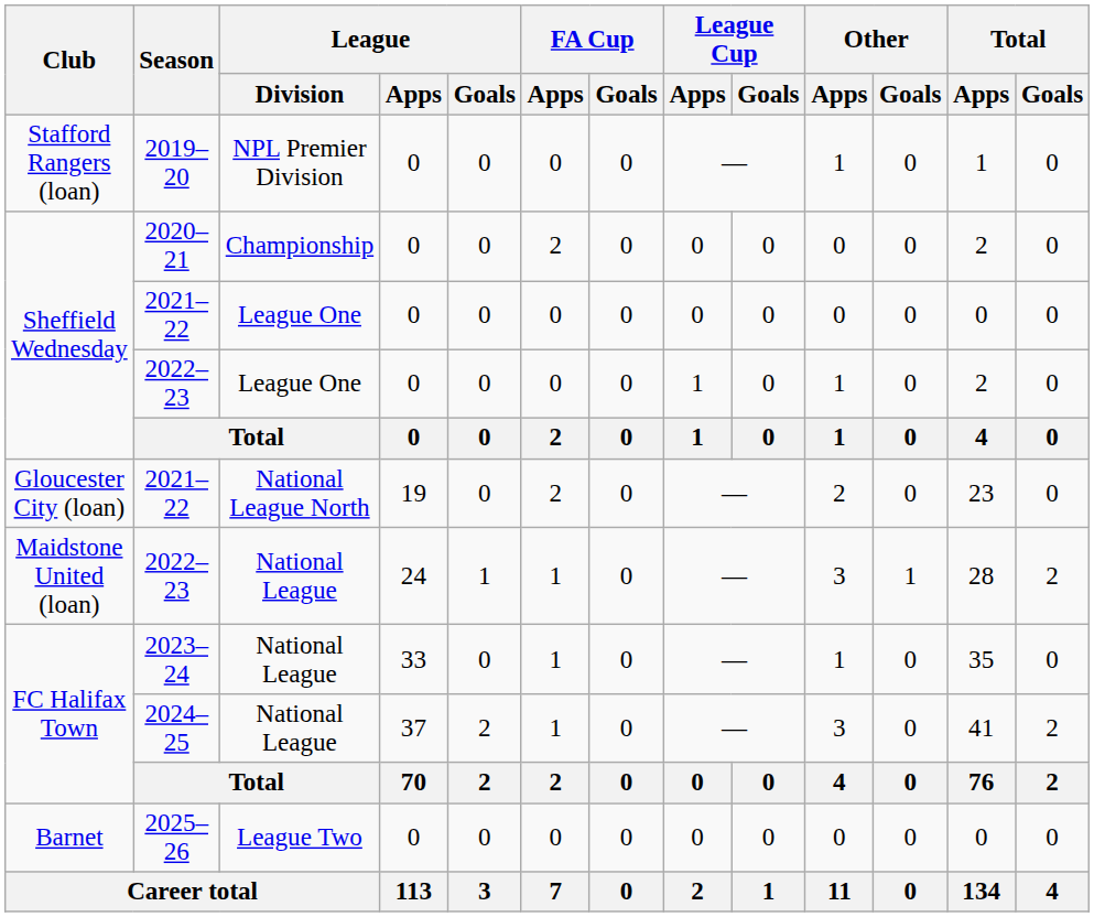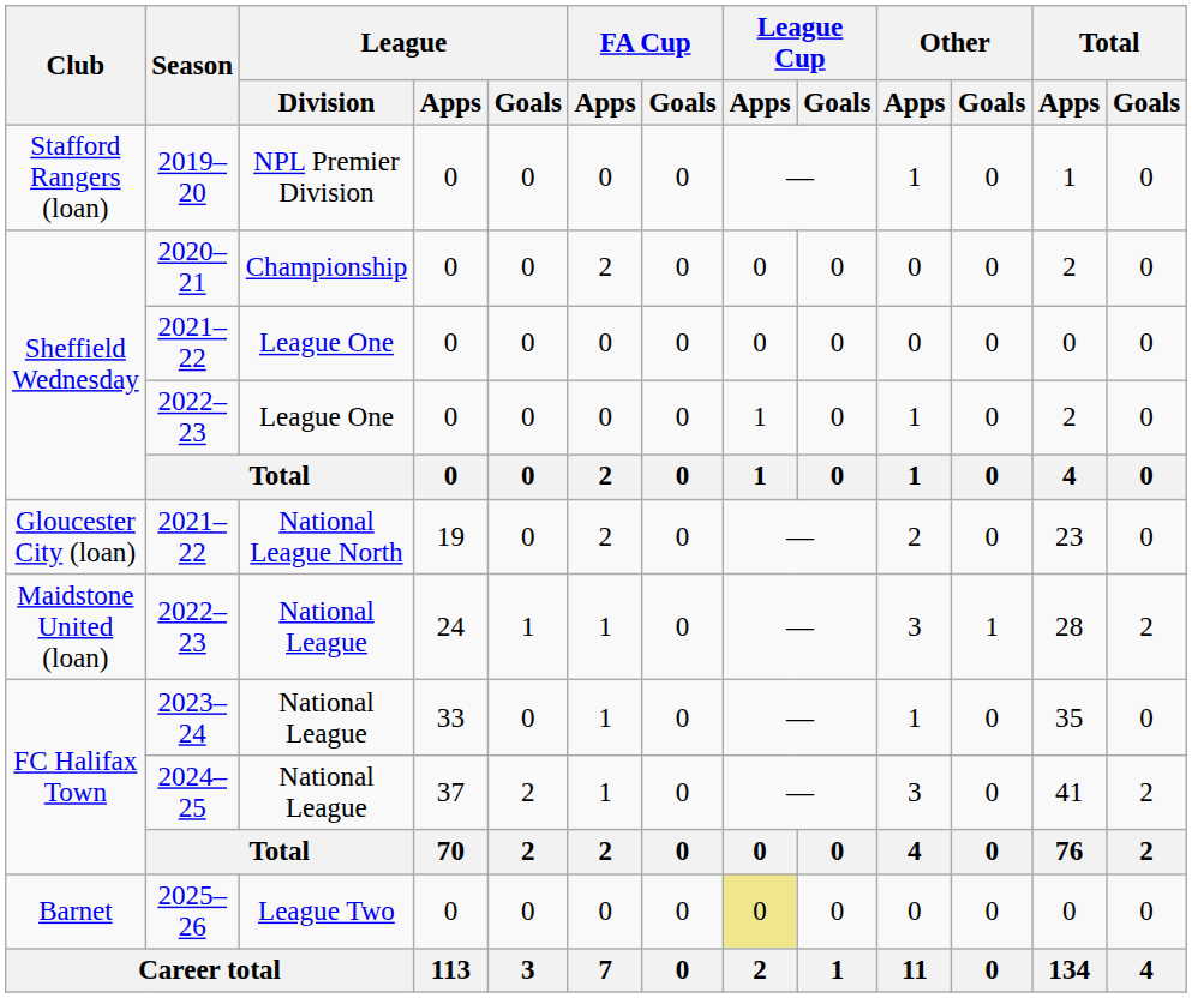2025–26 | League Cup / Apps: no background -> khaki background
